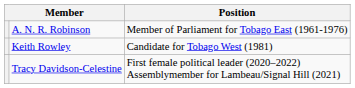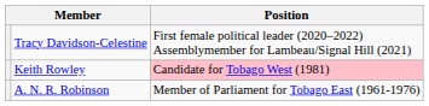rows swapped: A. N. R. Robinson <-> Tracy Davidson-Celestine
Keith Rowley | Position: no background -> pink background
